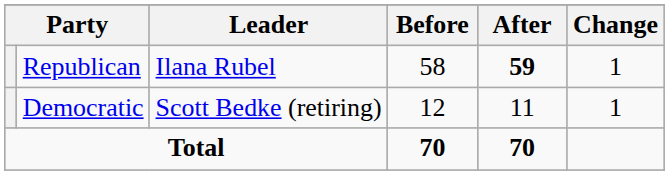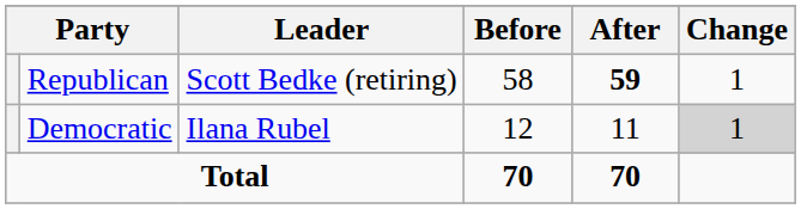Republican | Leader: Ilana Rubel -> Scott Bedke (retiring)
Democratic | Leader: Scott Bedke (retiring) -> Ilana Rubel
Democratic | Change: no background -> lightgrey background
